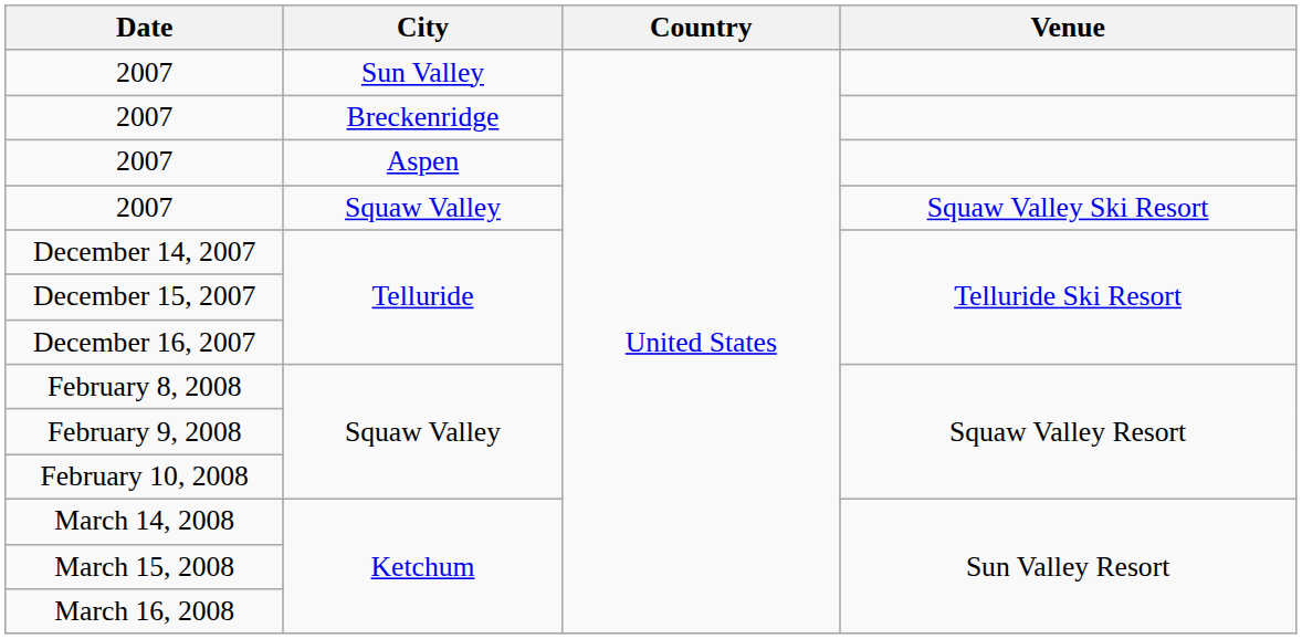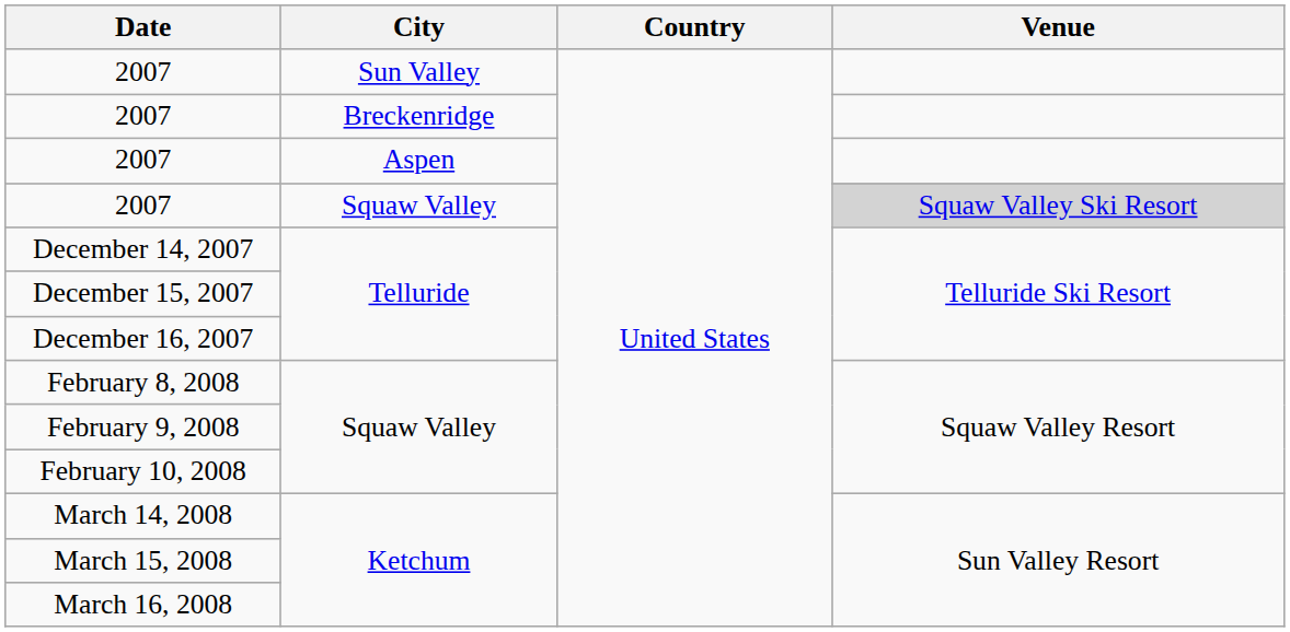2007 / Squaw Valley | Venue: no background -> lightgrey background
